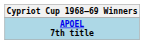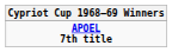row 2 | column 1: lightblue background -> no background
